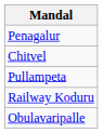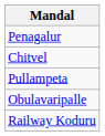row 5 | column 1: Railway Koduru -> Obulavaripalle
row 6 | column 1: Obulavaripalle -> Railway Koduru
